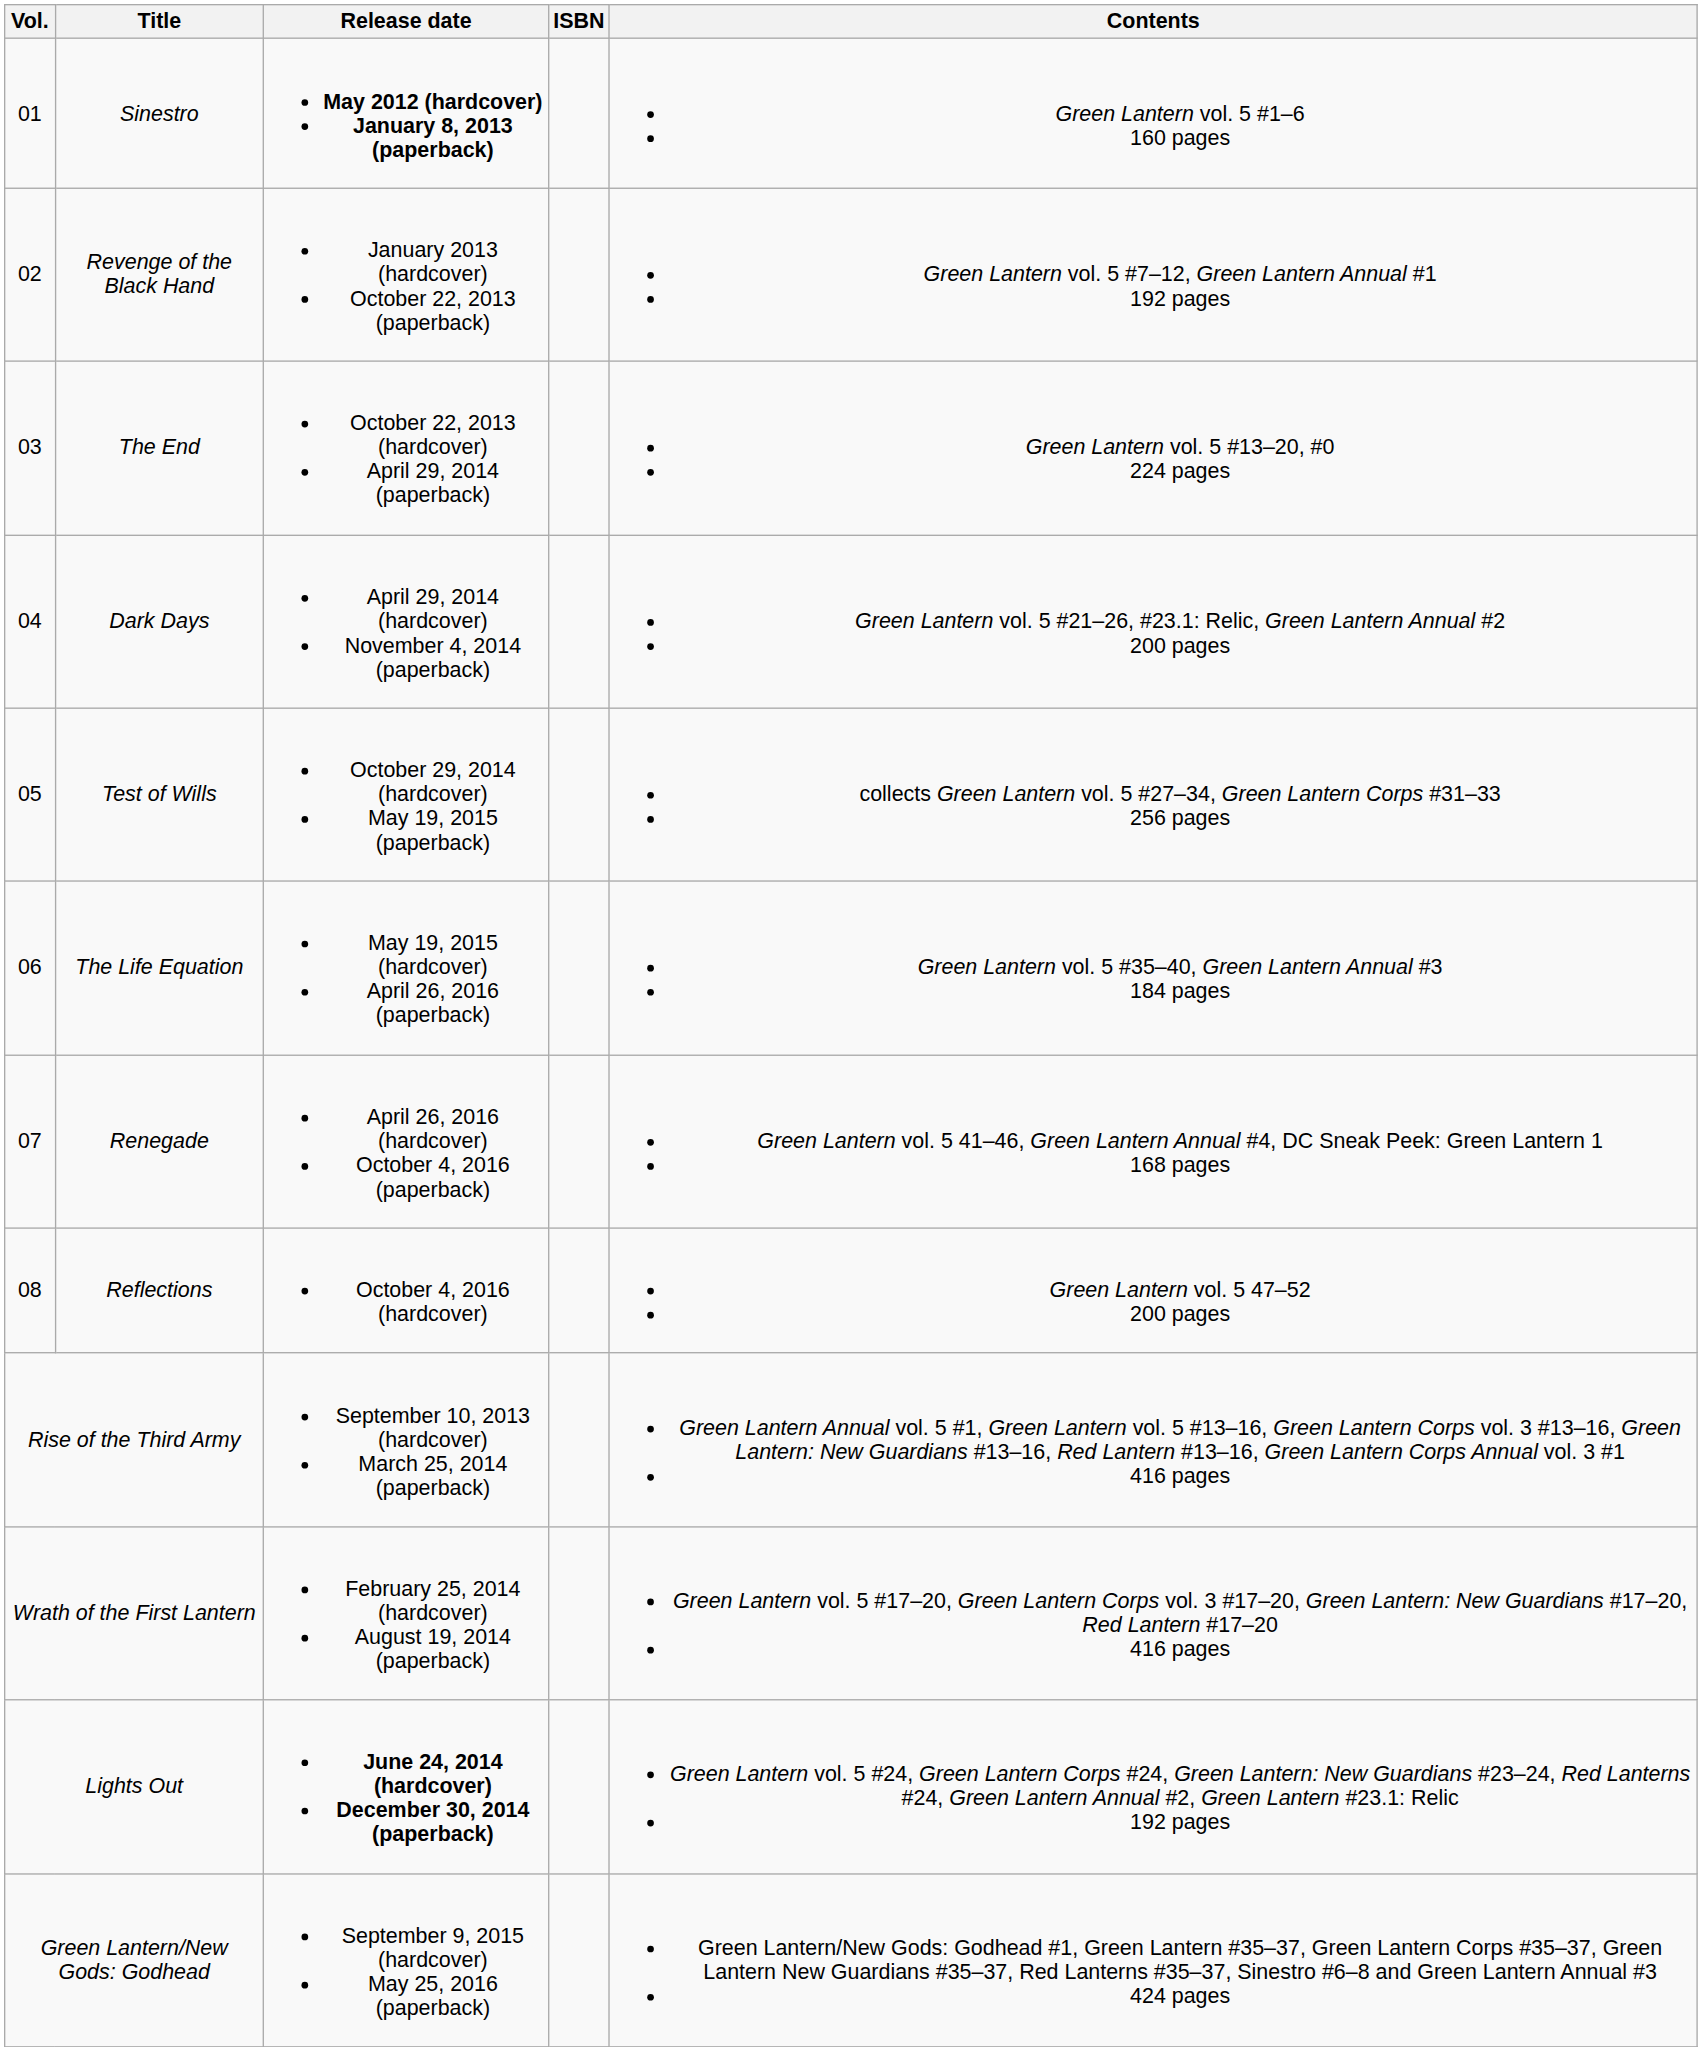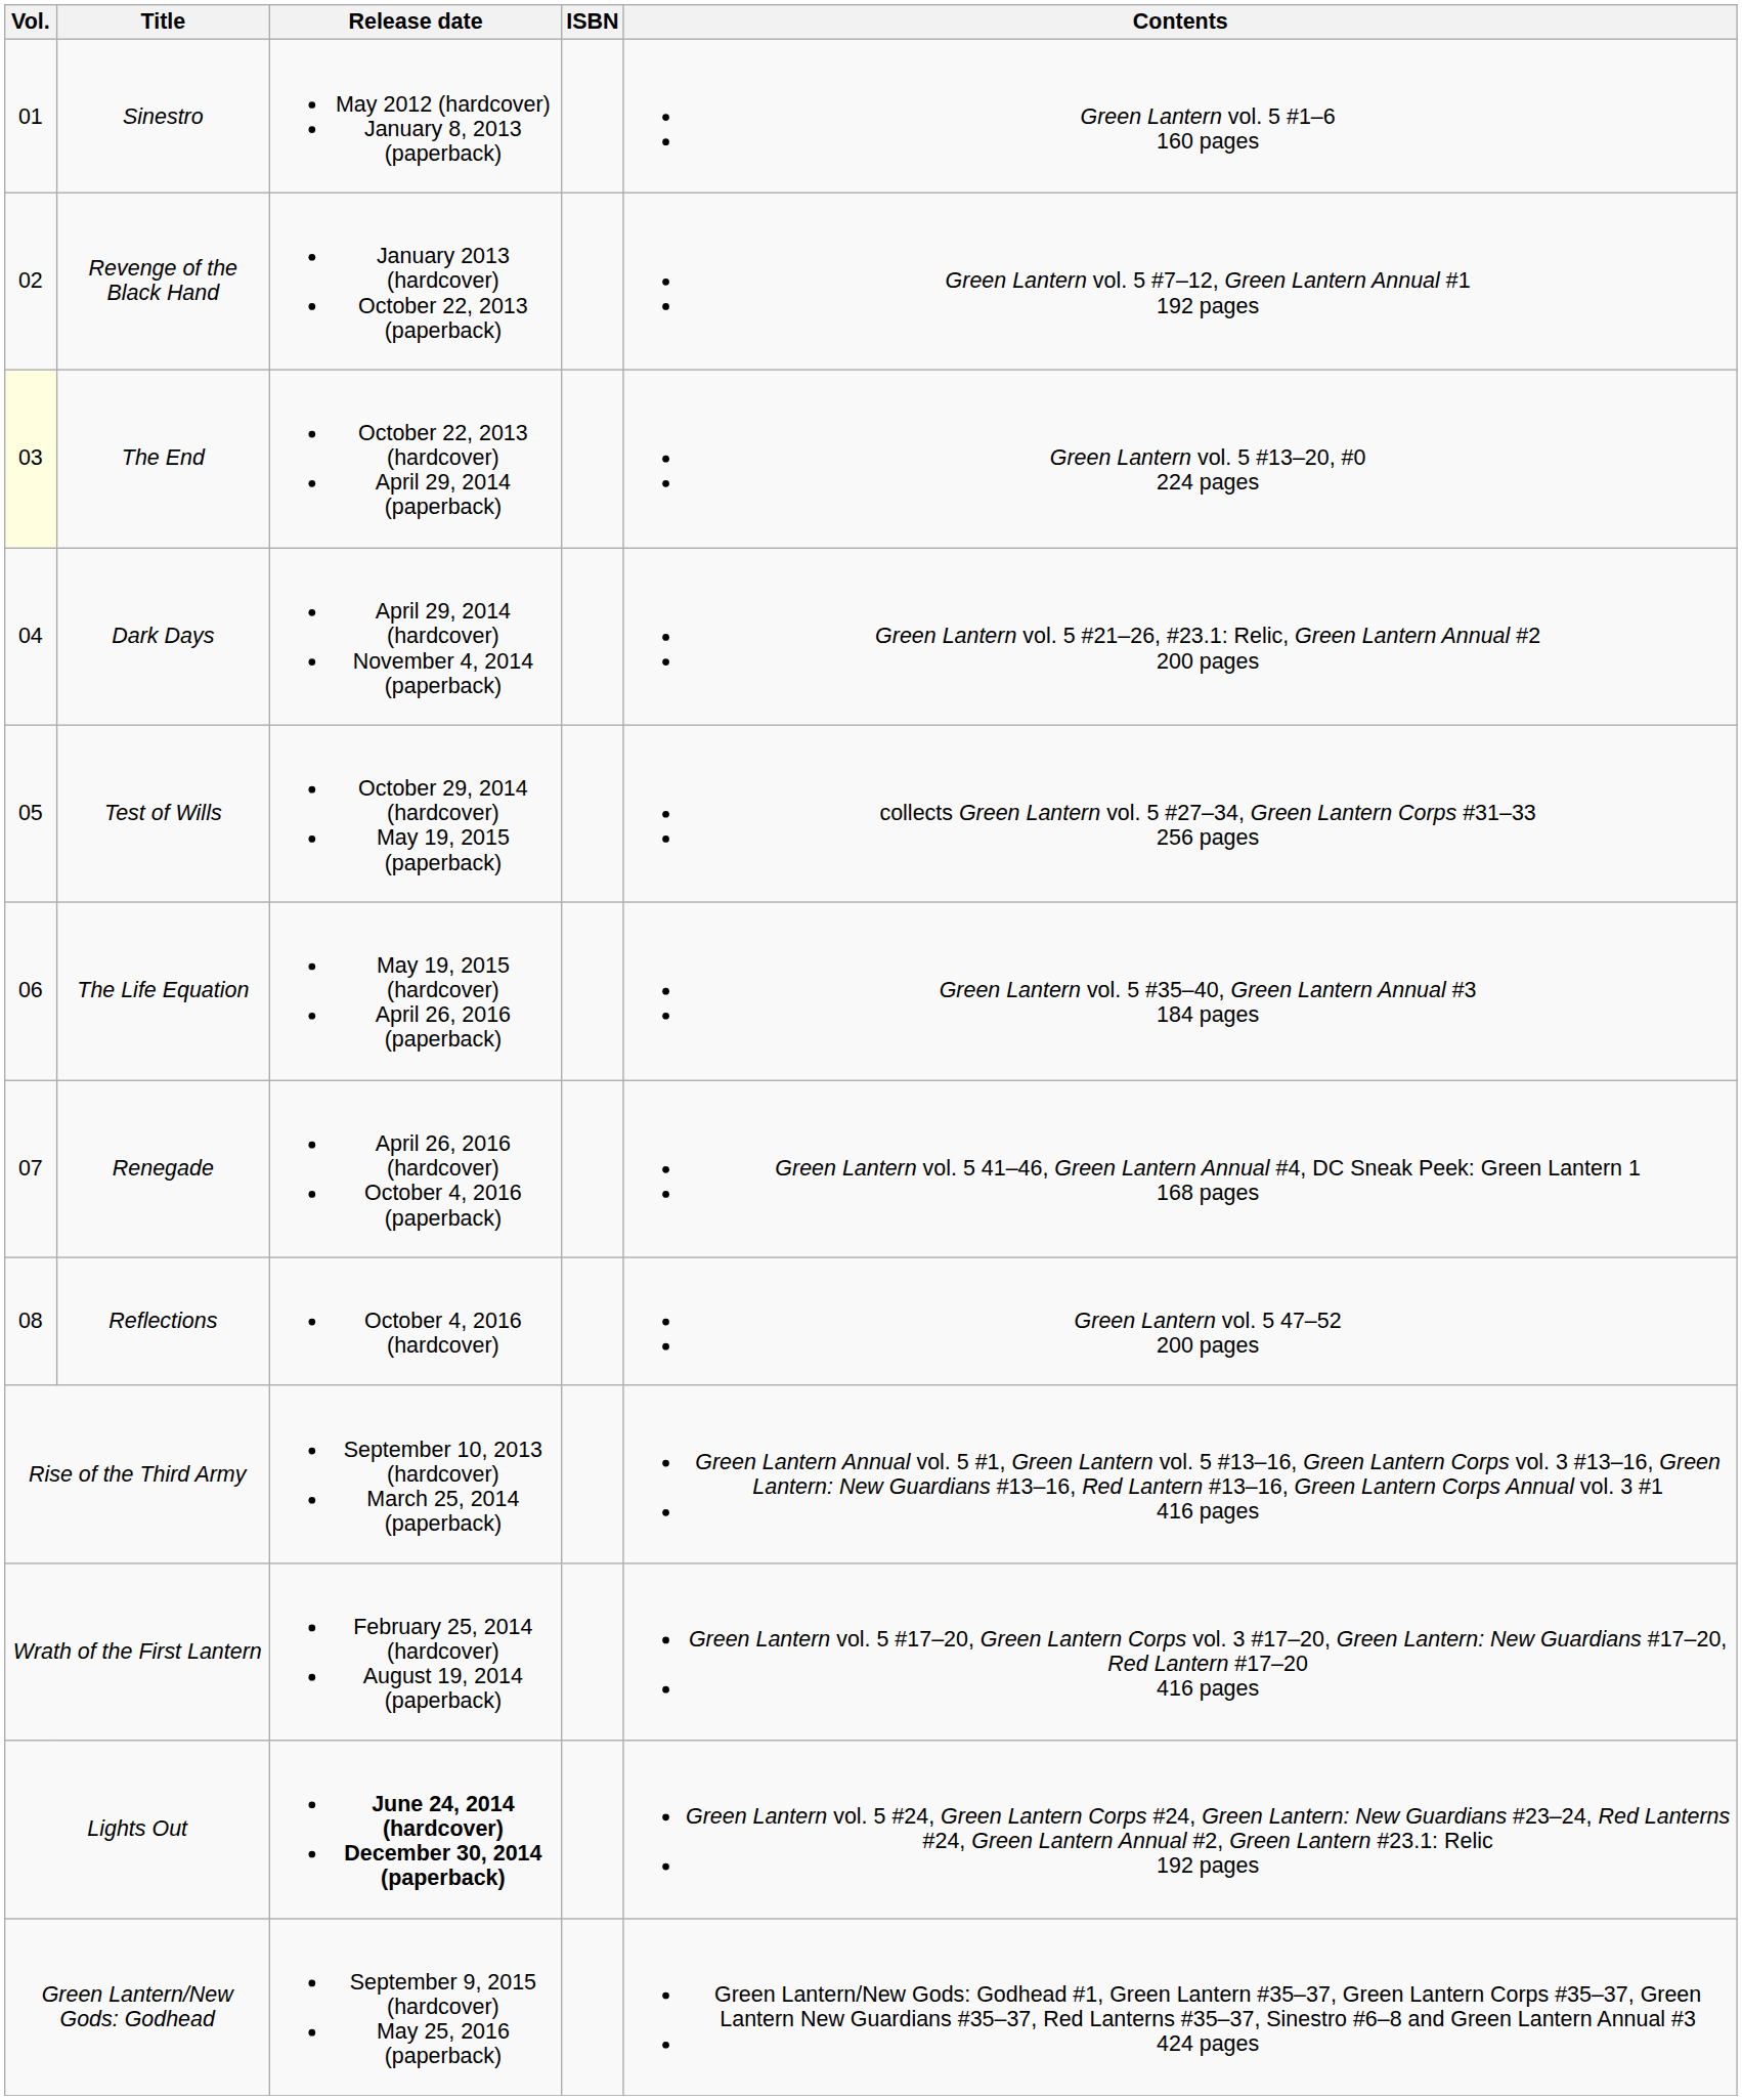Sinestro | Release date: bold -> normal
The End | Vol.: no background -> lightyellow background
